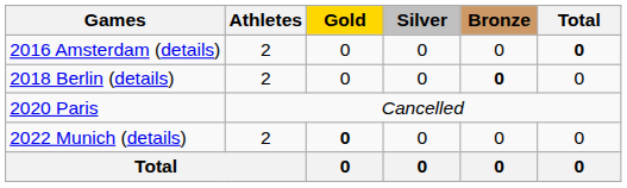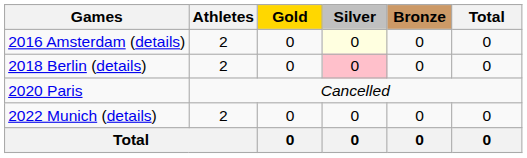2016 Amsterdam (details) | Silver: no background -> lightyellow background
2016 Amsterdam (details) | Total: bold -> normal
2018 Berlin (details) | Silver: no background -> pink background
2018 Berlin (details) | Bronze: bold -> normal
2022 Munich (details) | Gold: bold -> normal
